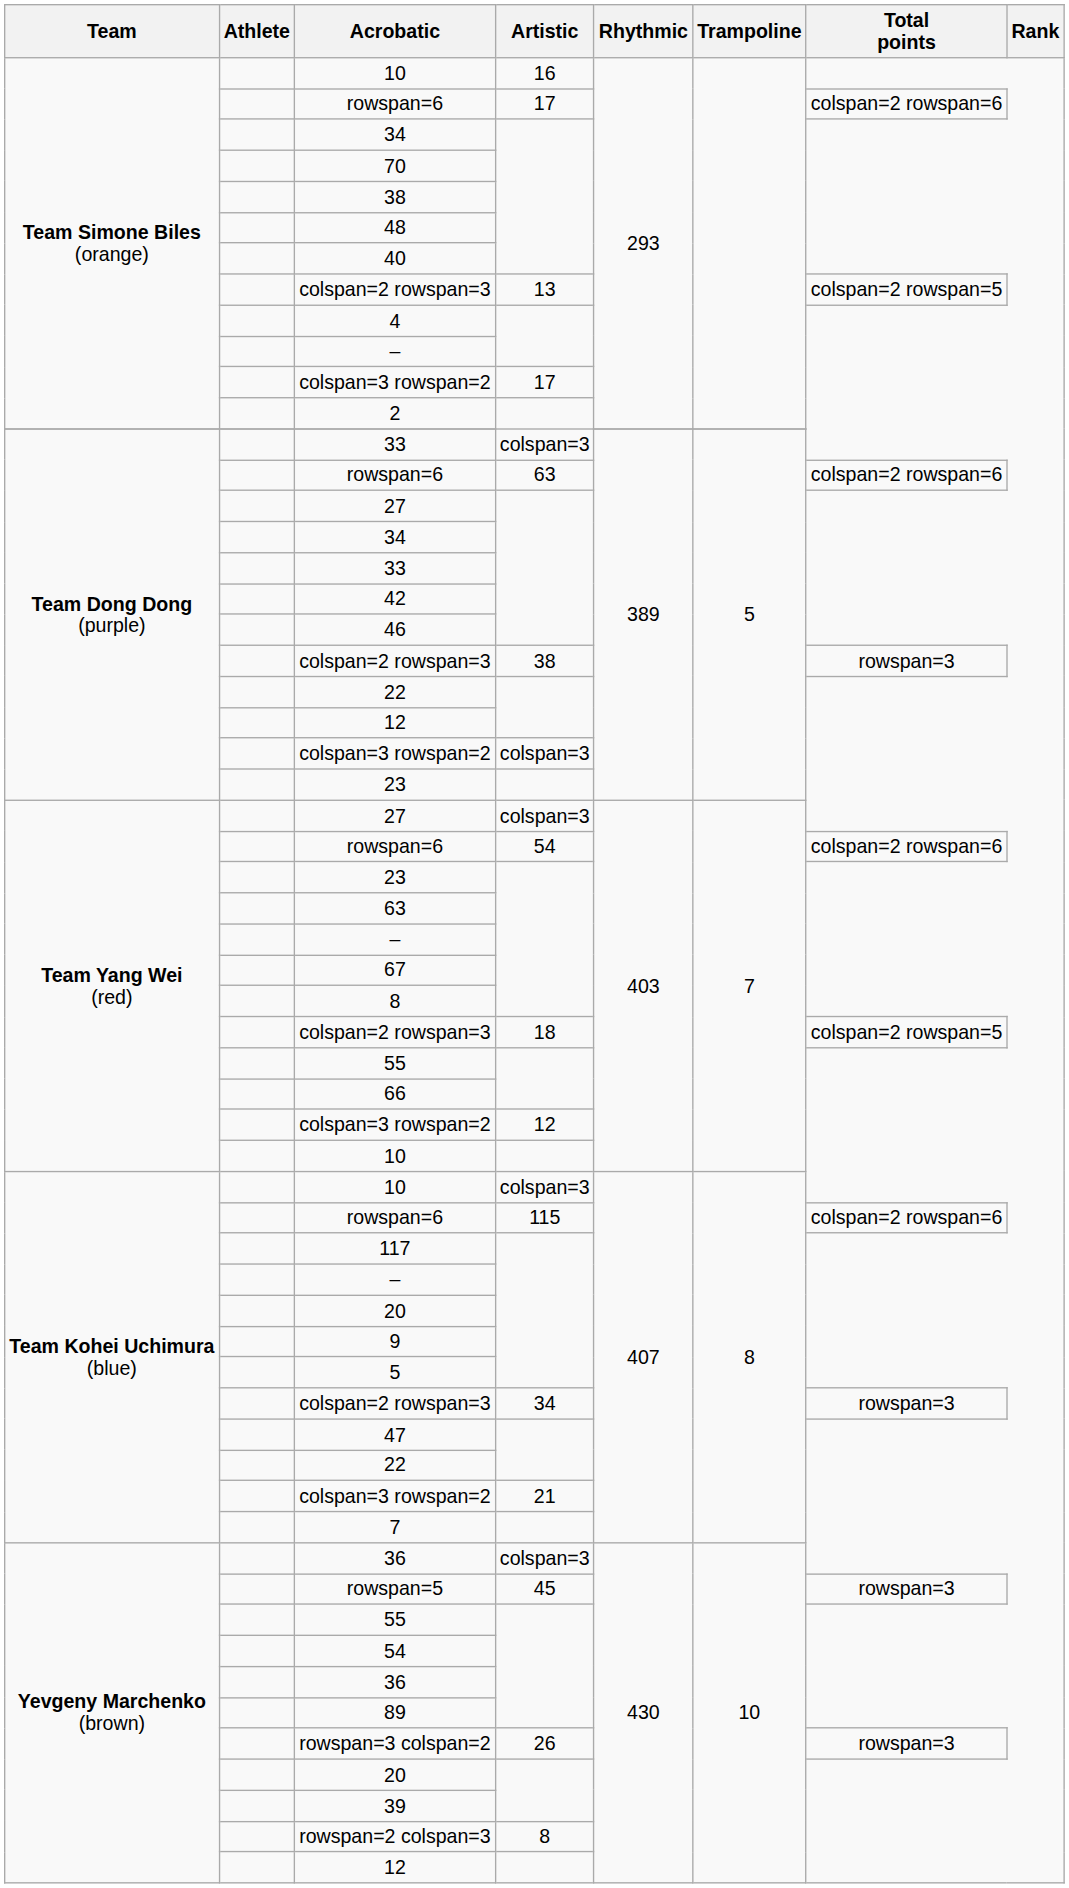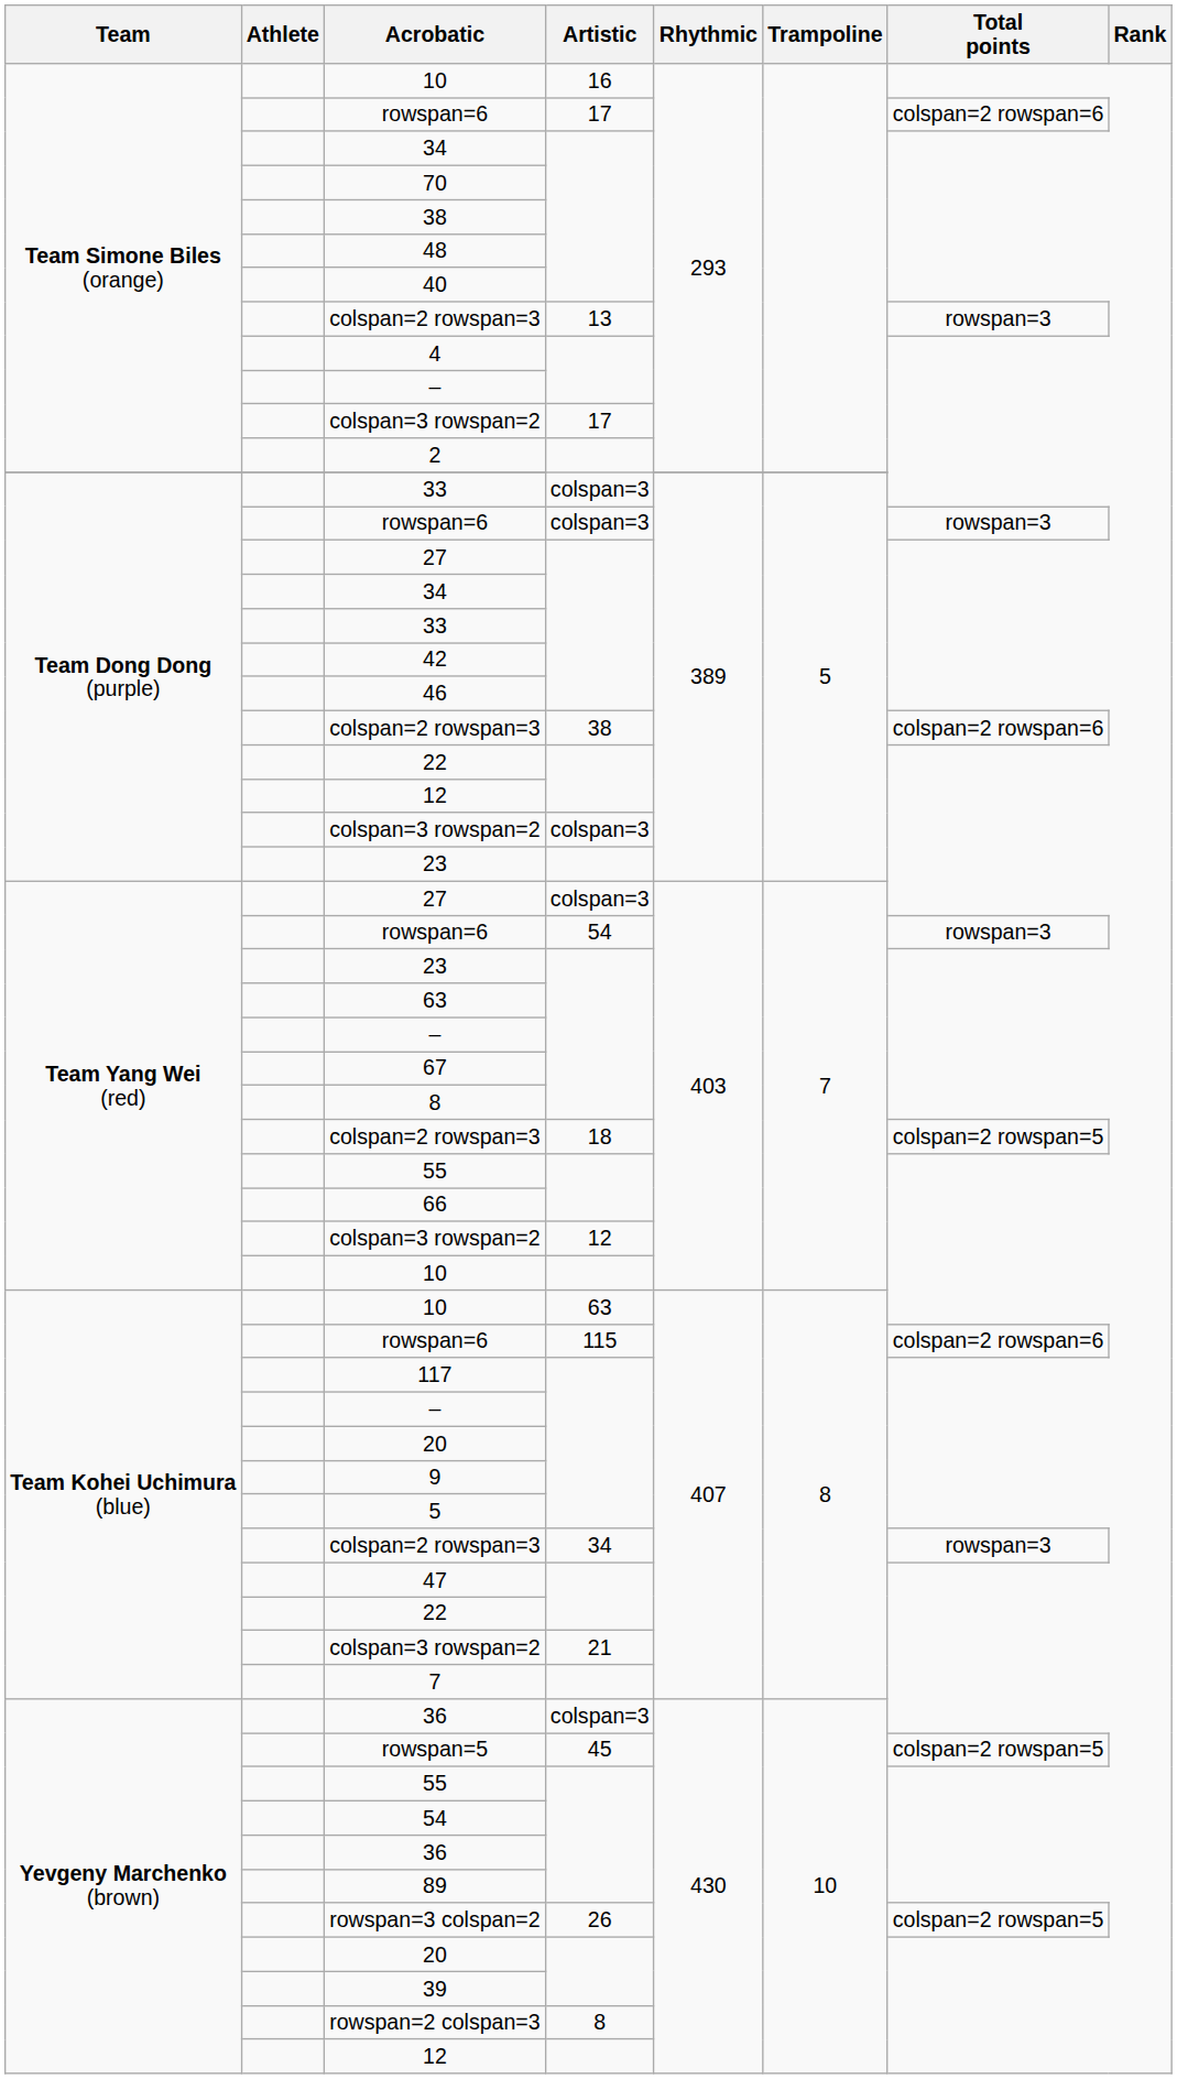Team Simone Biles (orange) / colspan=2 rowspan=3 | Total points: colspan=2 rowspan=5 -> rowspan=3
Team Dong Dong (purple) / rowspan=6 | Artistic: 63 -> colspan=3
Team Dong Dong (purple) / rowspan=6 | Total points: colspan=2 rowspan=6 -> rowspan=3
Team Dong Dong (purple) / colspan=2 rowspan=3 | Total points: rowspan=3 -> colspan=2 rowspan=6
Team Yang Wei (red) / rowspan=6 | Total points: colspan=2 rowspan=6 -> rowspan=3
Team Kohei Uchimura (blue) / 10 | Artistic: colspan=3 -> 63
rowspan=5 | Total points: rowspan=3 -> colspan=2 rowspan=5
rowspan=3 colspan=2 | Total points: rowspan=3 -> colspan=2 rowspan=5
